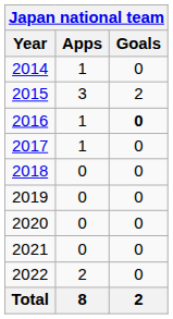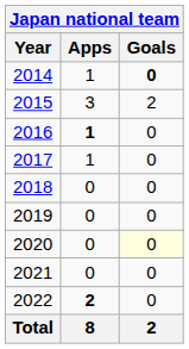2014 | Goals: normal -> bold
2016 | Apps: normal -> bold
2016 | Goals: bold -> normal
2020 | Goals: no background -> lightyellow background
2022 | Apps: normal -> bold
